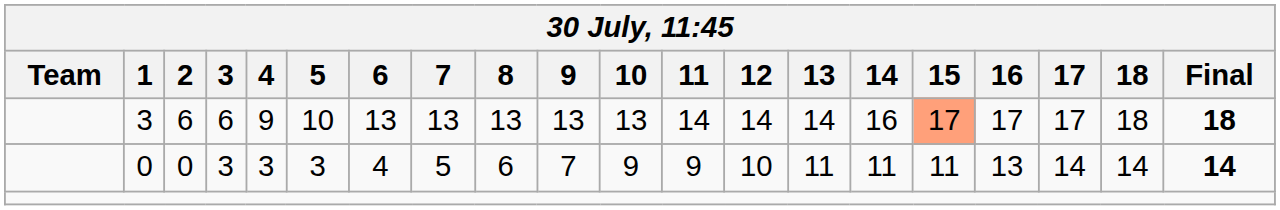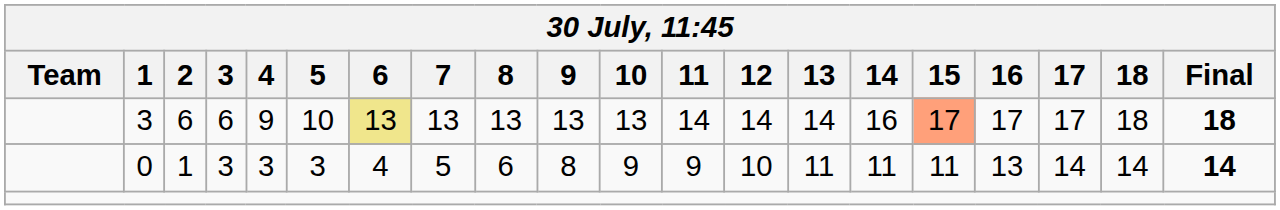row 3 | 6: no background -> khaki background
row 4 | 2: 0 -> 1
row 4 | 9: 7 -> 8
